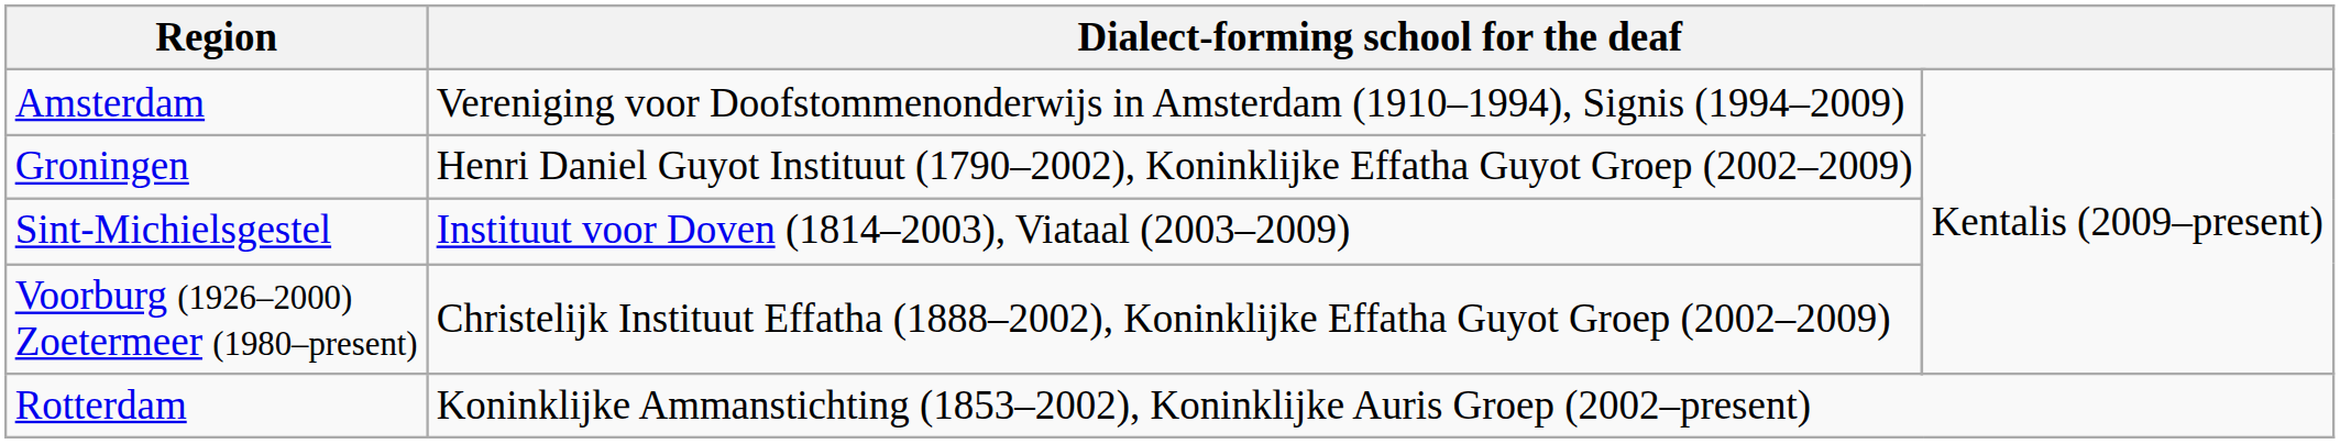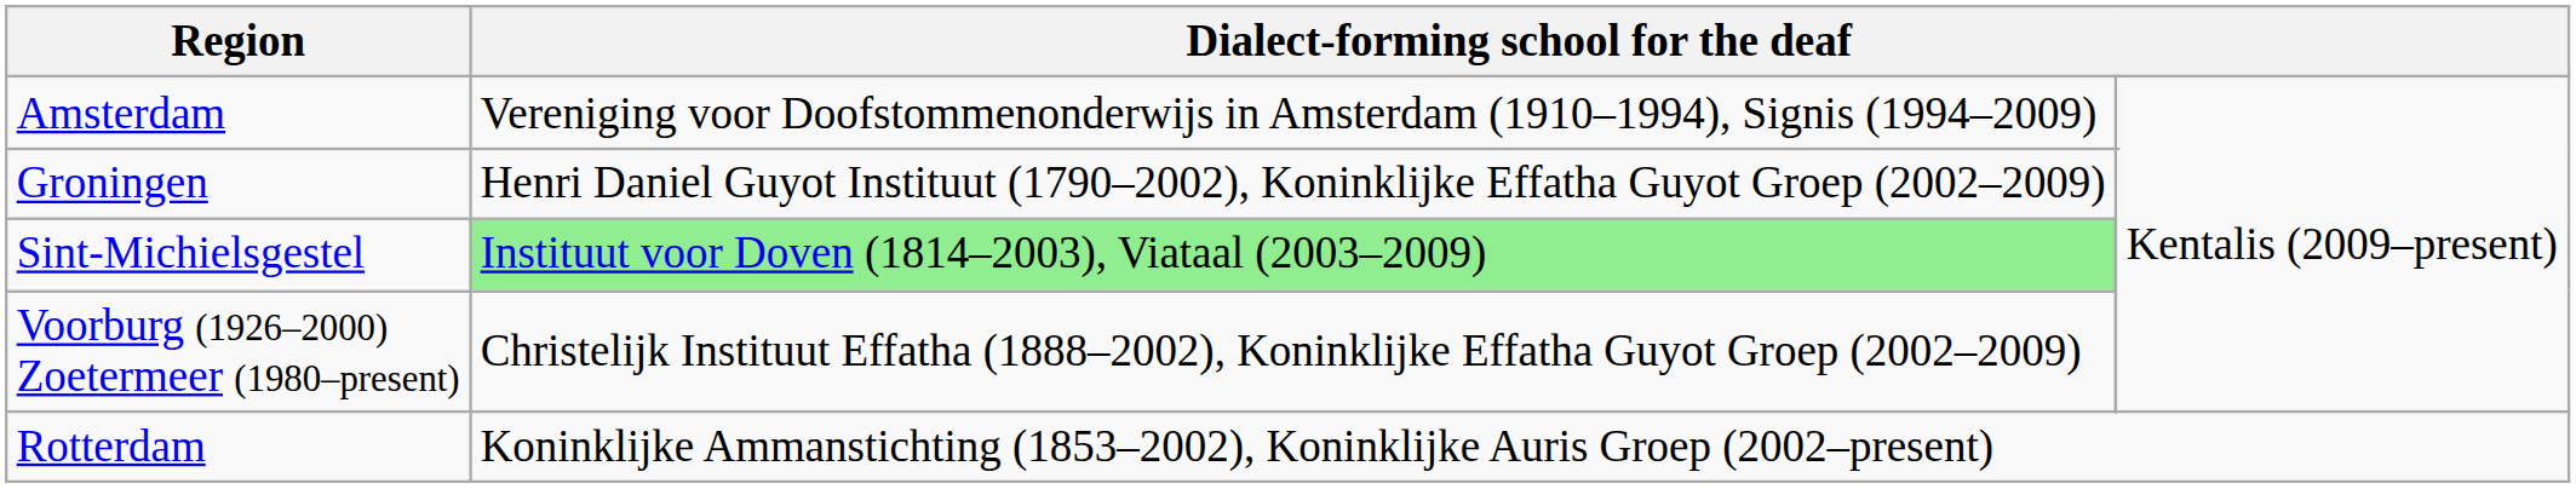Sint-Michielsgestel | column 2: no background -> lightgreen background
